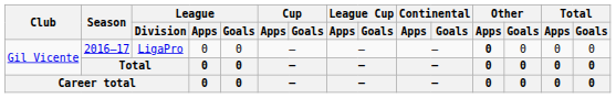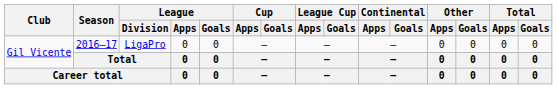Gil Vicente / LigaPro | Other / Apps: bold -> normal
